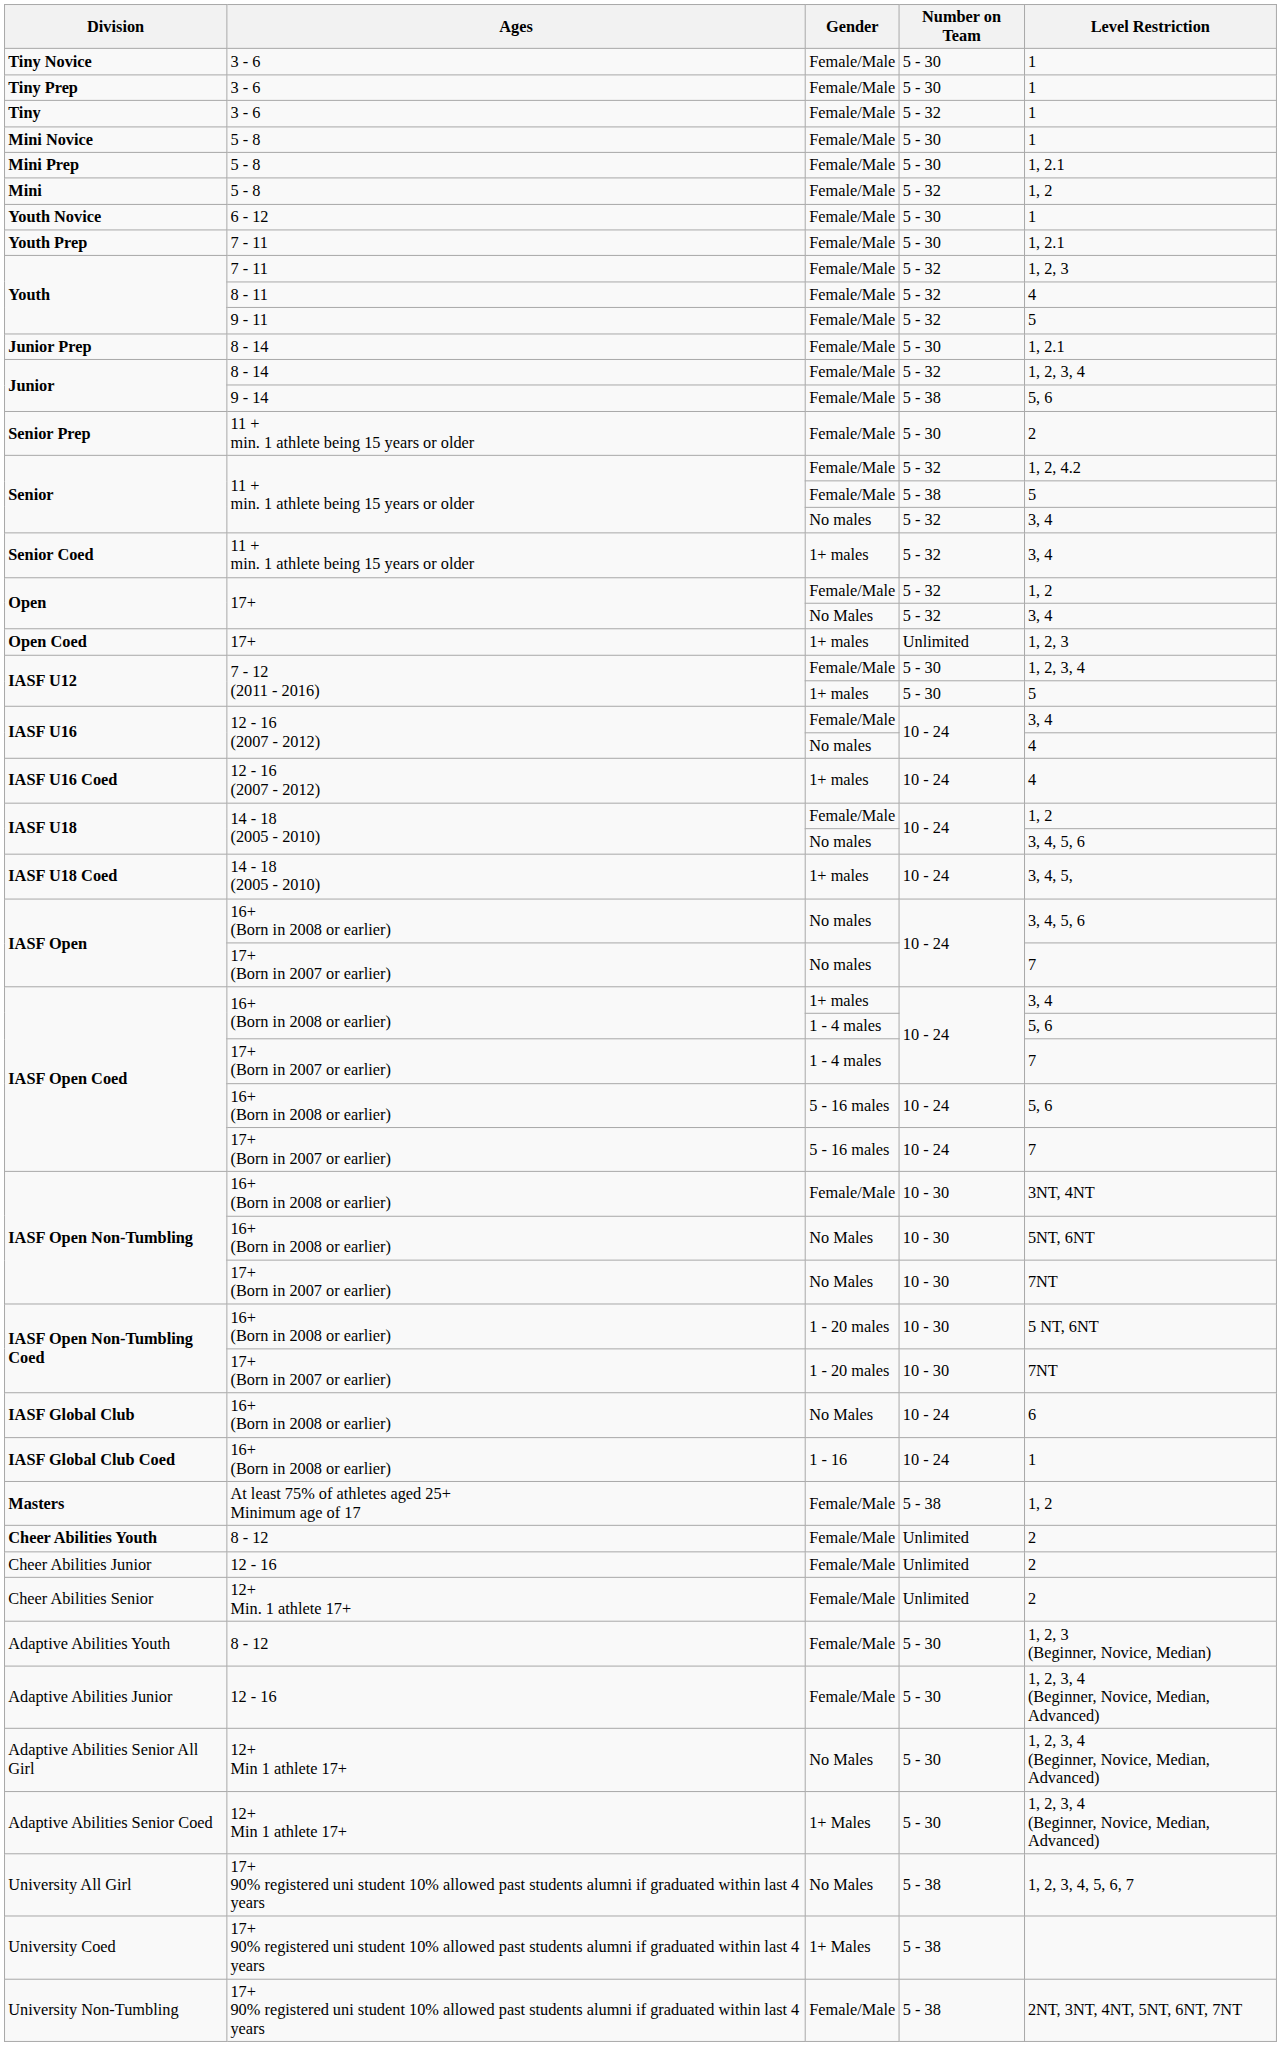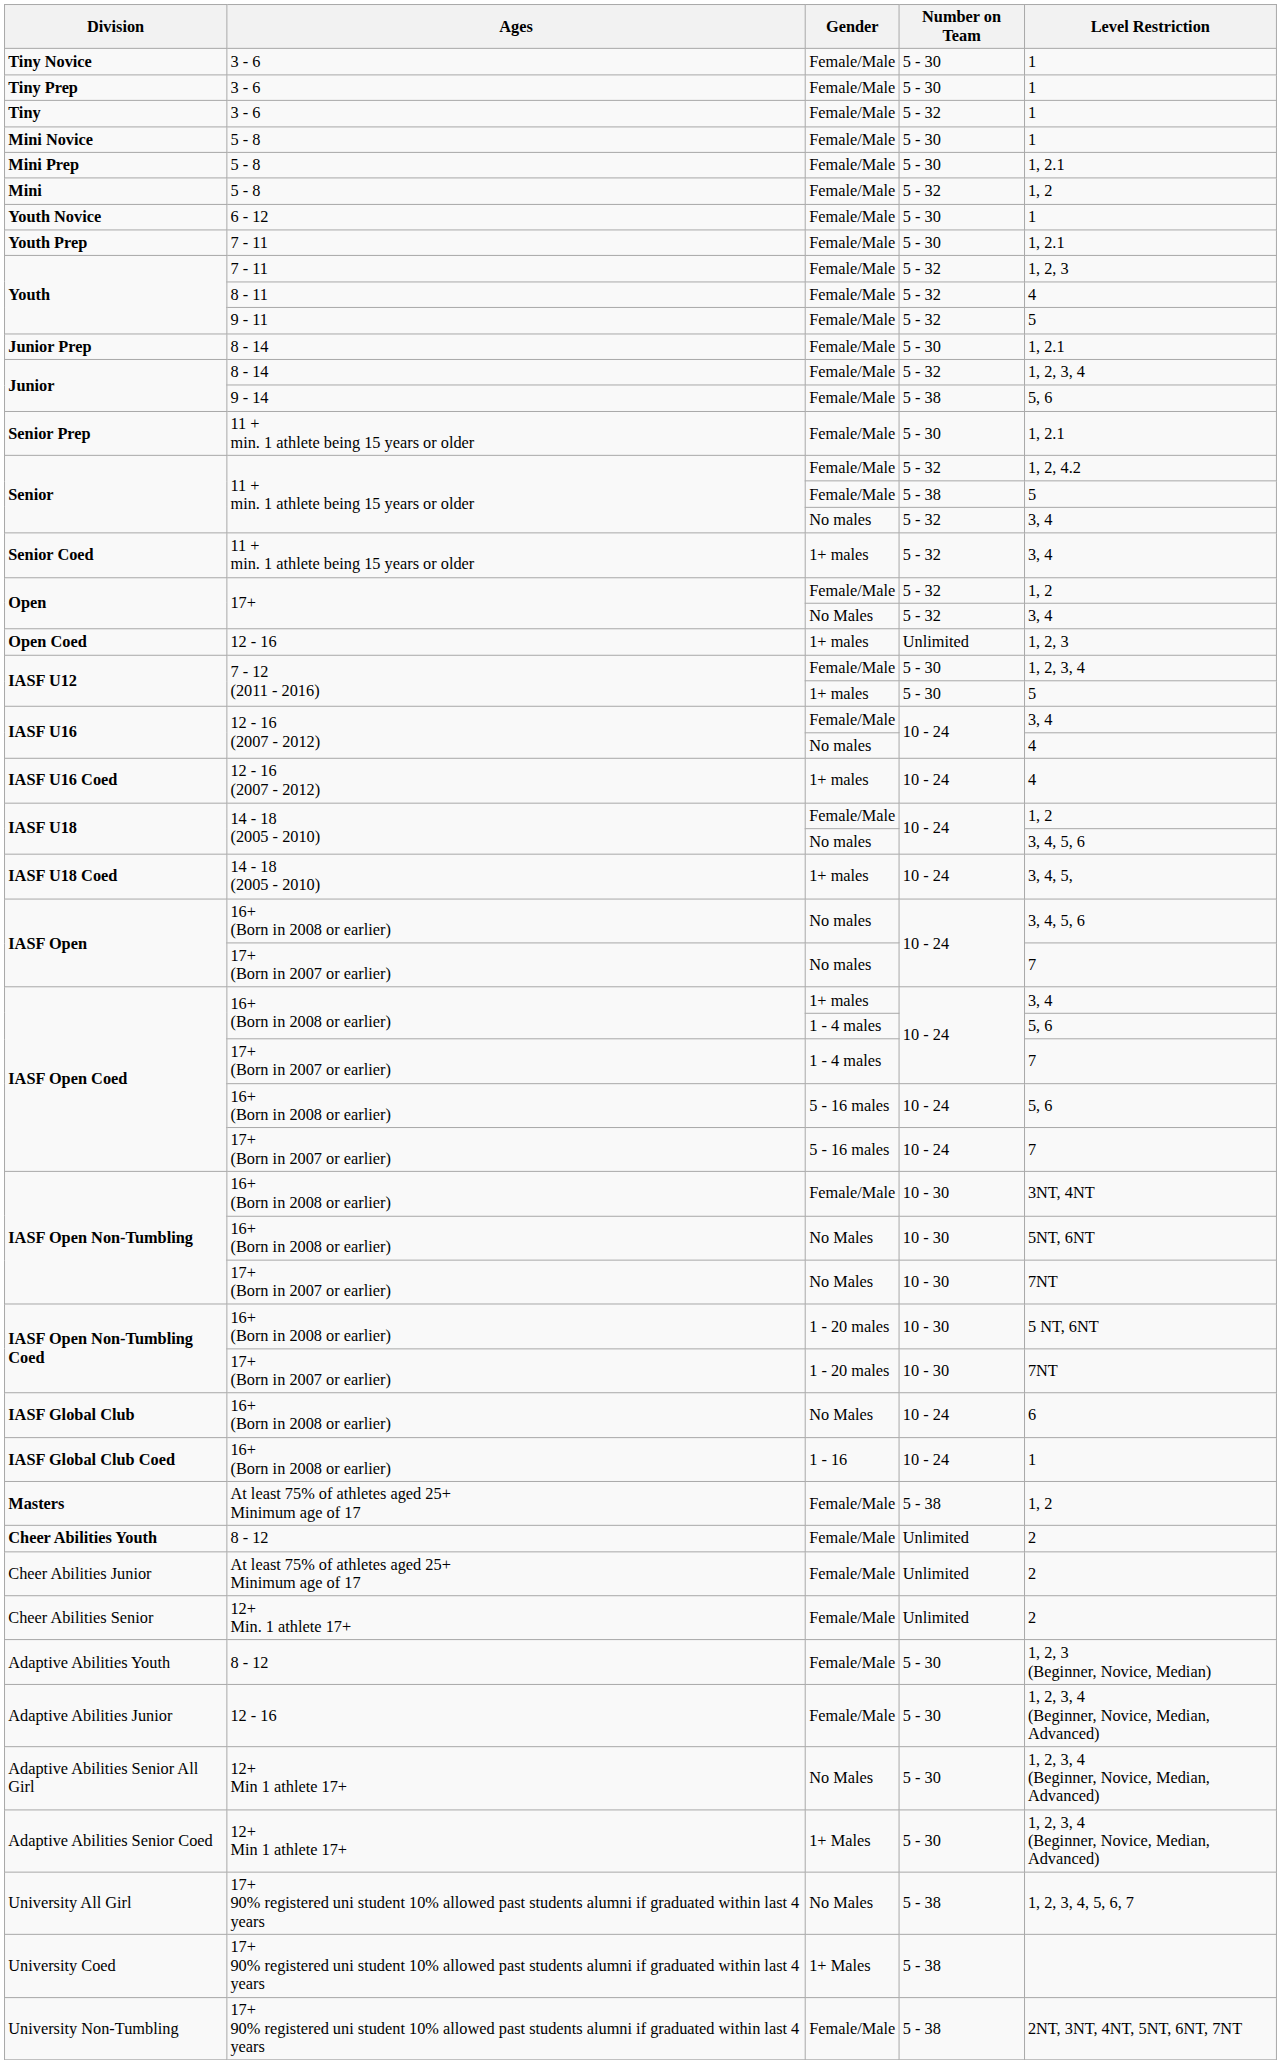Senior Prep | Level Restriction: 2 -> 1, 2.1
Open Coed | Ages: 17+ -> 12 - 16
Cheer Abilities Junior | Ages: 12 - 16 -> At least 75% of athletes aged 25+ Minimum age of 17
